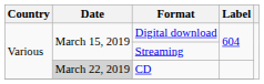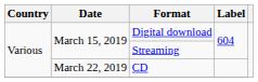CD | Date: lightgrey background -> no background
